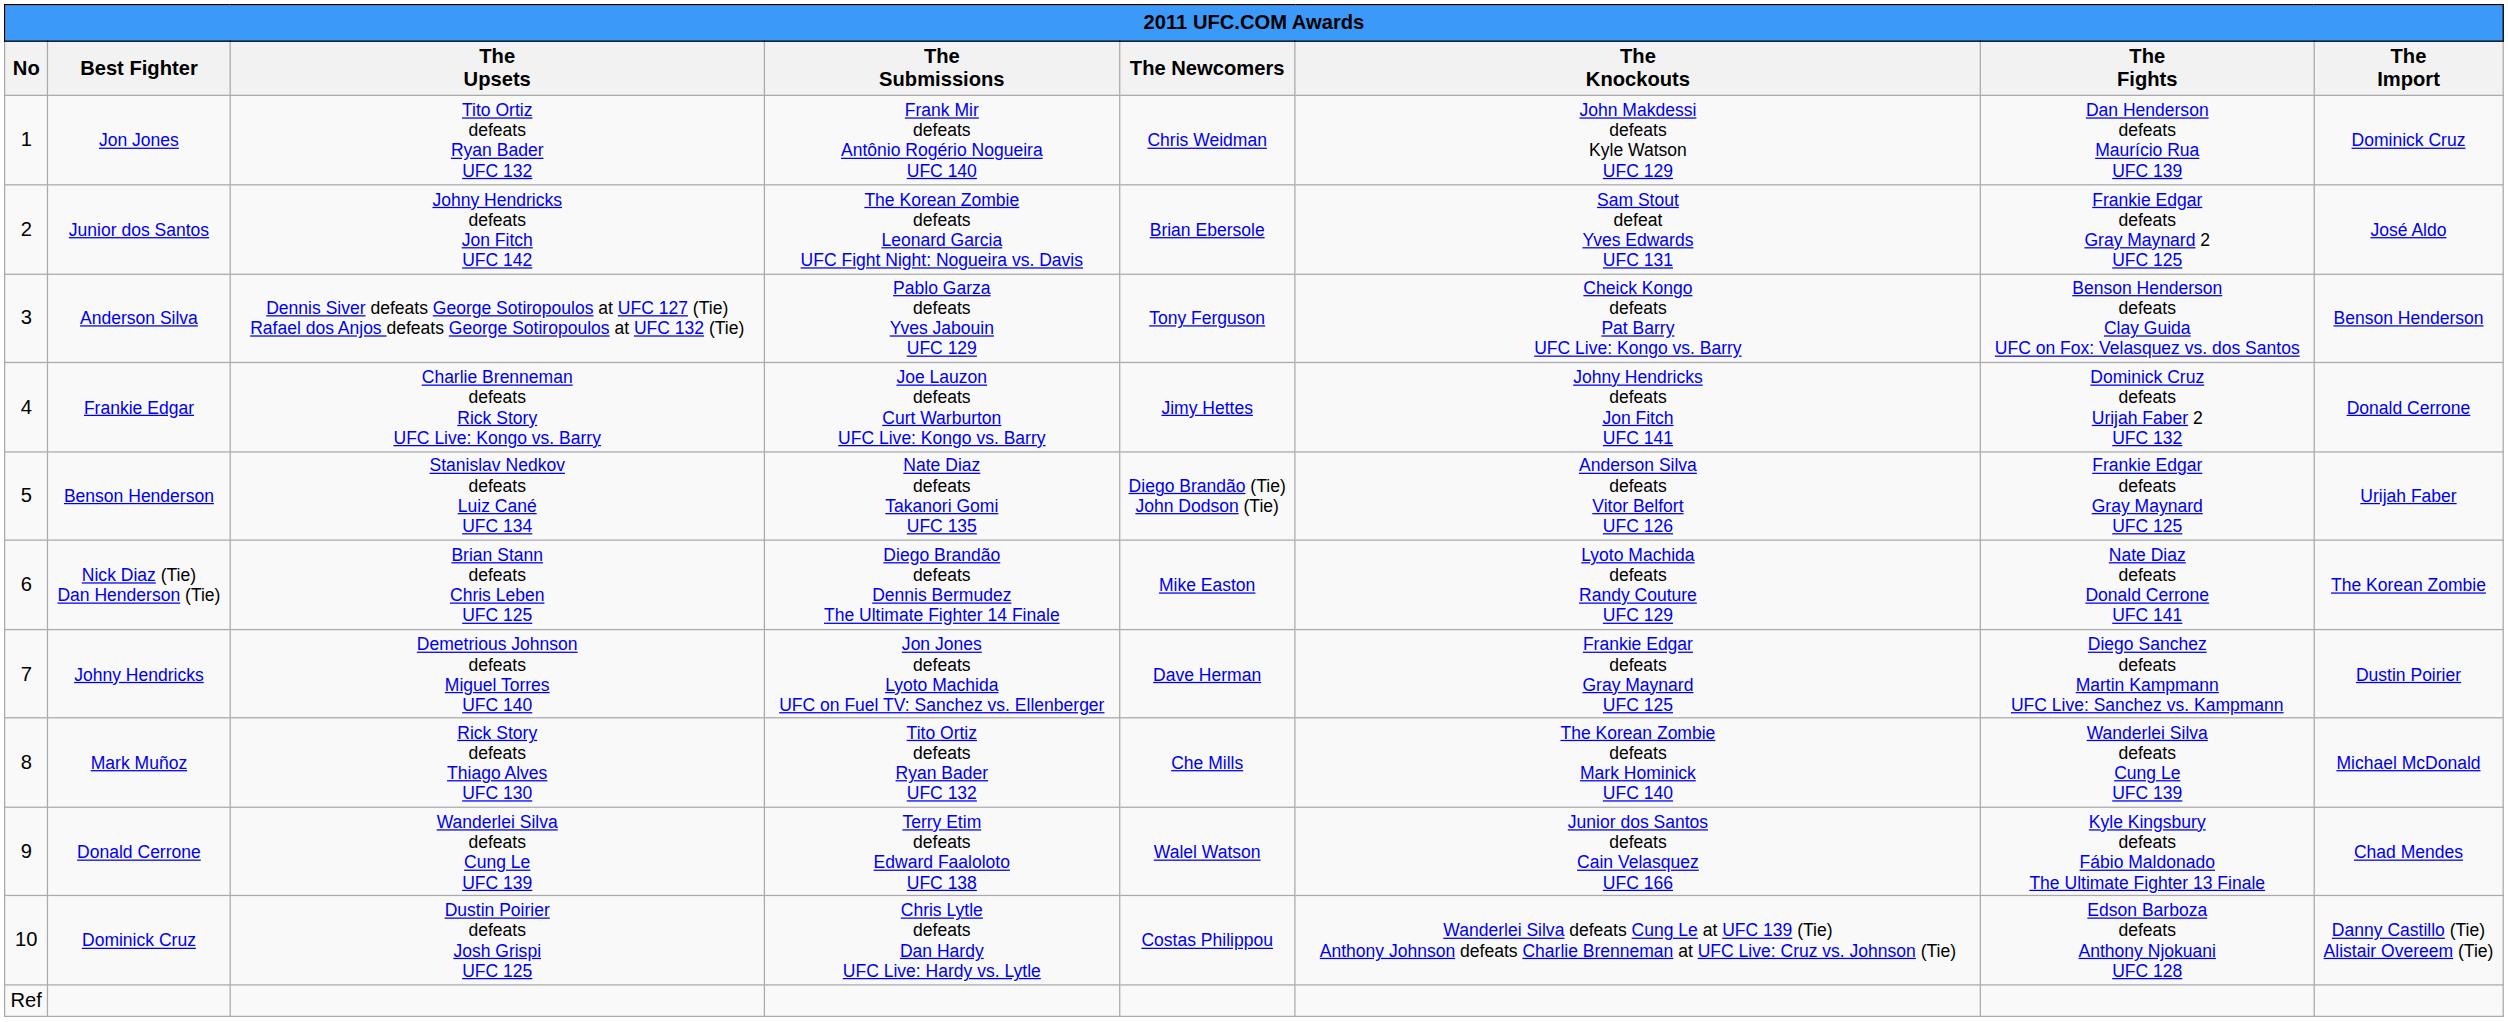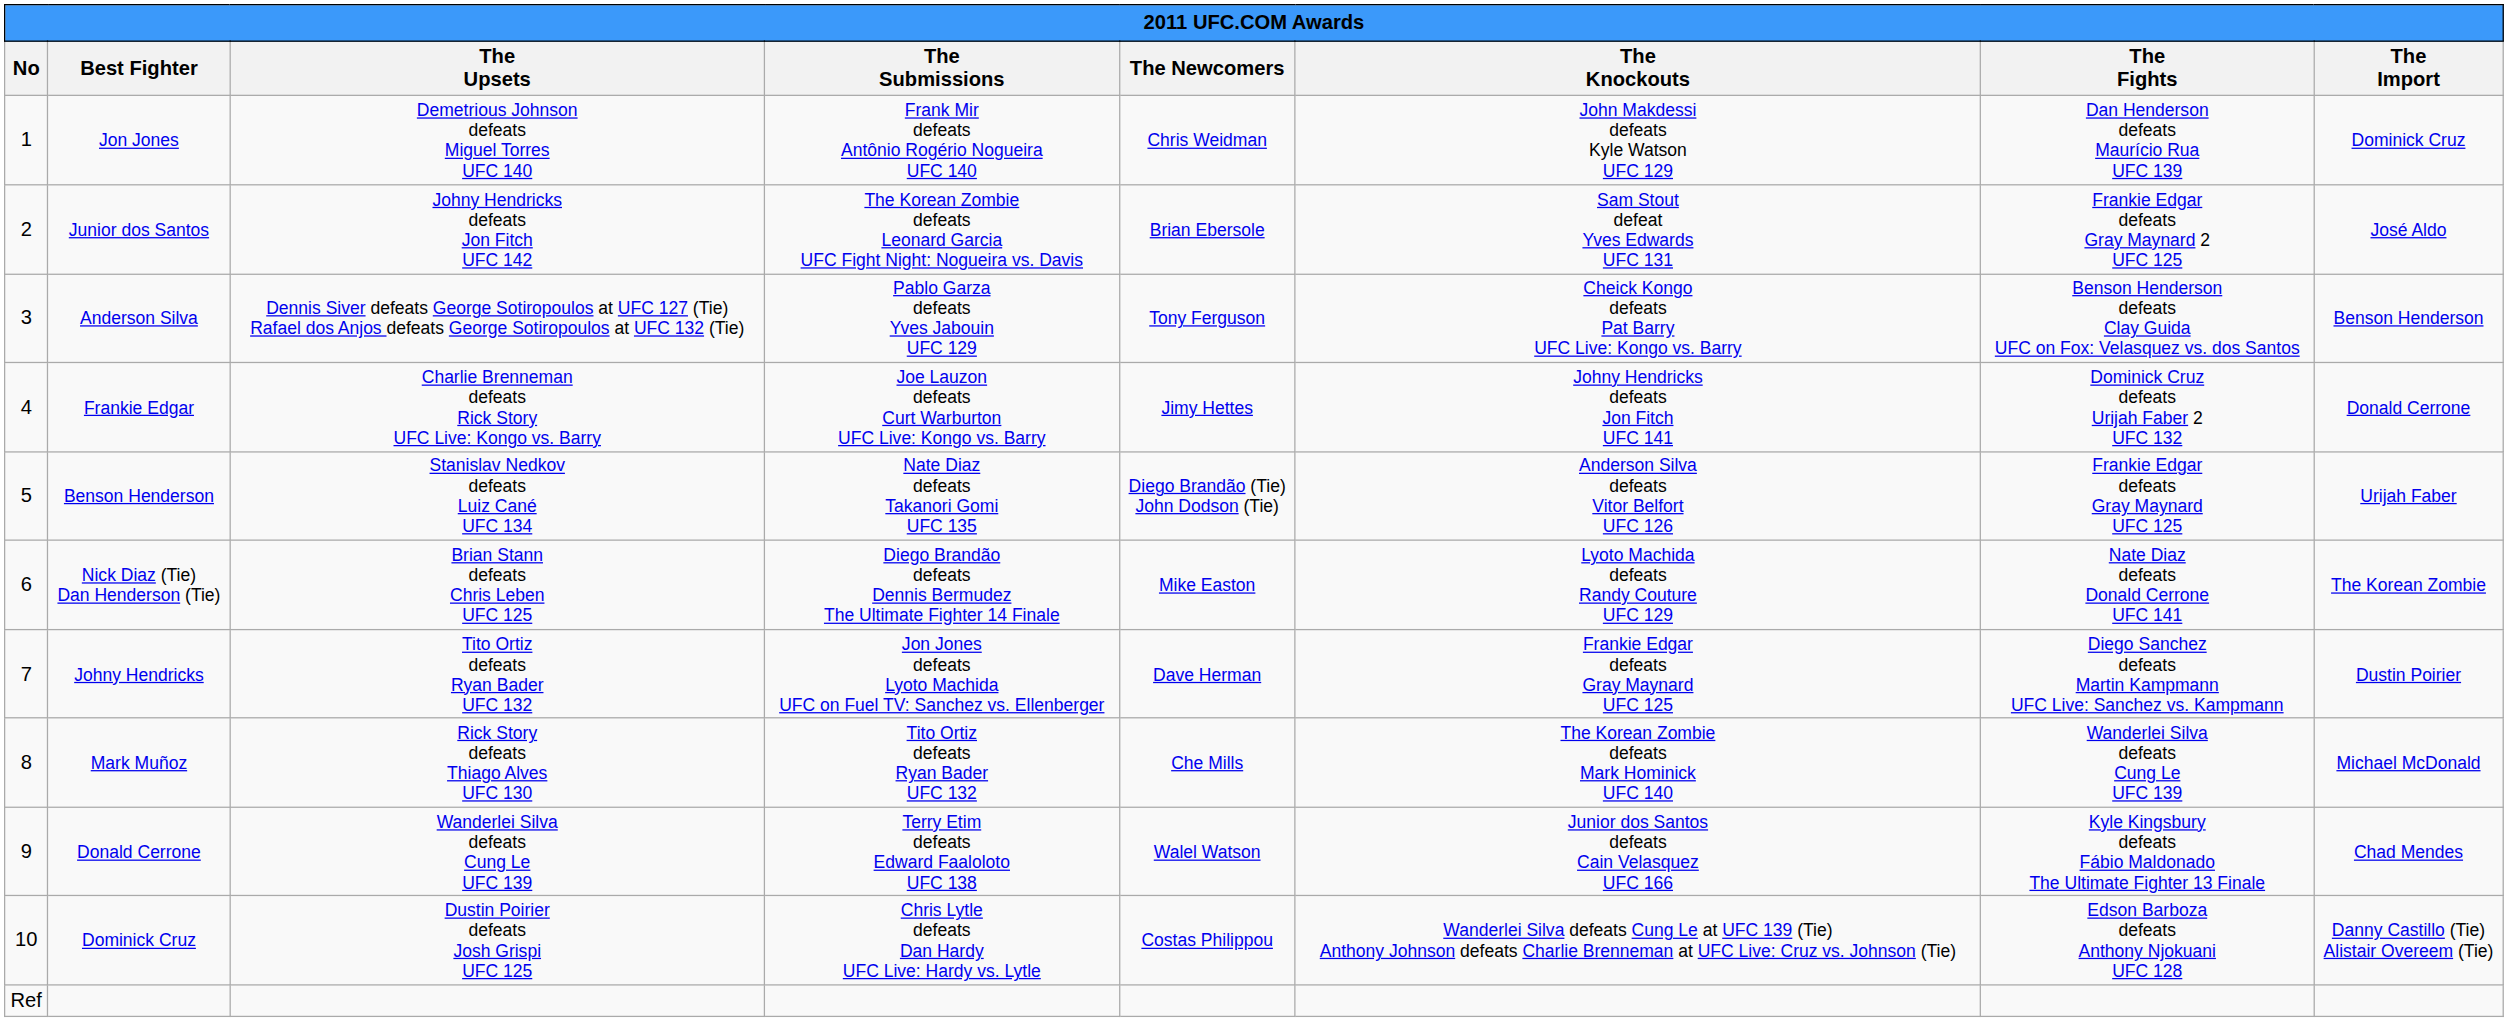Jon Jones | The Upsets: Tito Ortiz defeats Ryan Bader UFC 132 -> Demetrious Johnson defeats Miguel Torres UFC 140
Johny Hendricks | The Upsets: Demetrious Johnson defeats Miguel Torres UFC 140 -> Tito Ortiz defeats Ryan Bader UFC 132
